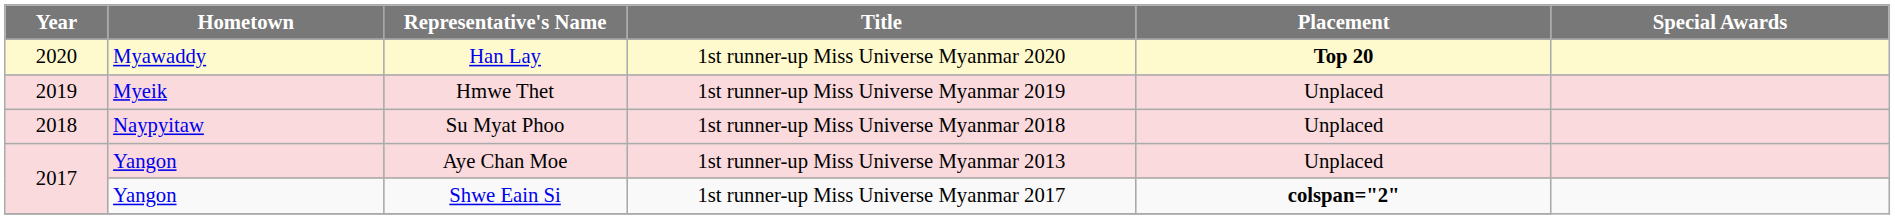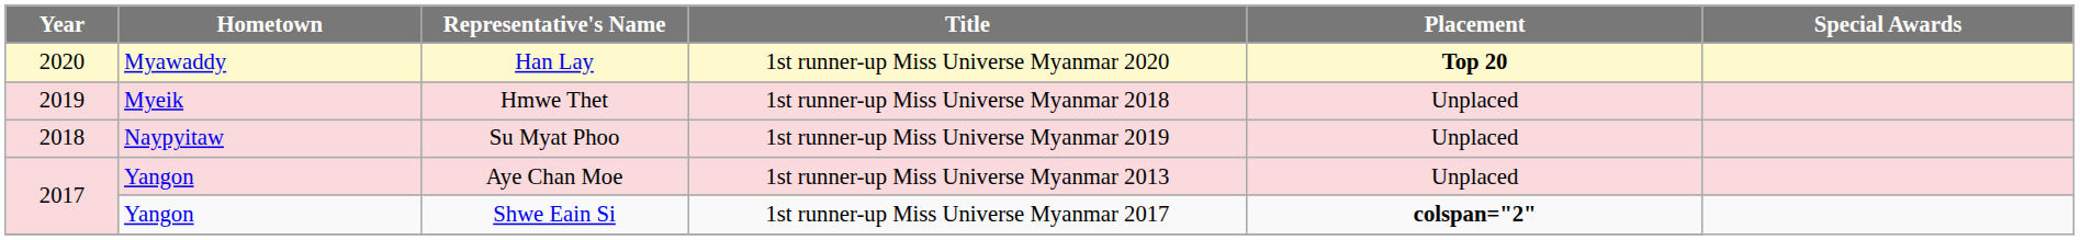Hmwe Thet | Title: 1st runner-up Miss Universe Myanmar 2019 -> 1st runner-up Miss Universe Myanmar 2018
Su Myat Phoo | Title: 1st runner-up Miss Universe Myanmar 2018 -> 1st runner-up Miss Universe Myanmar 2019
